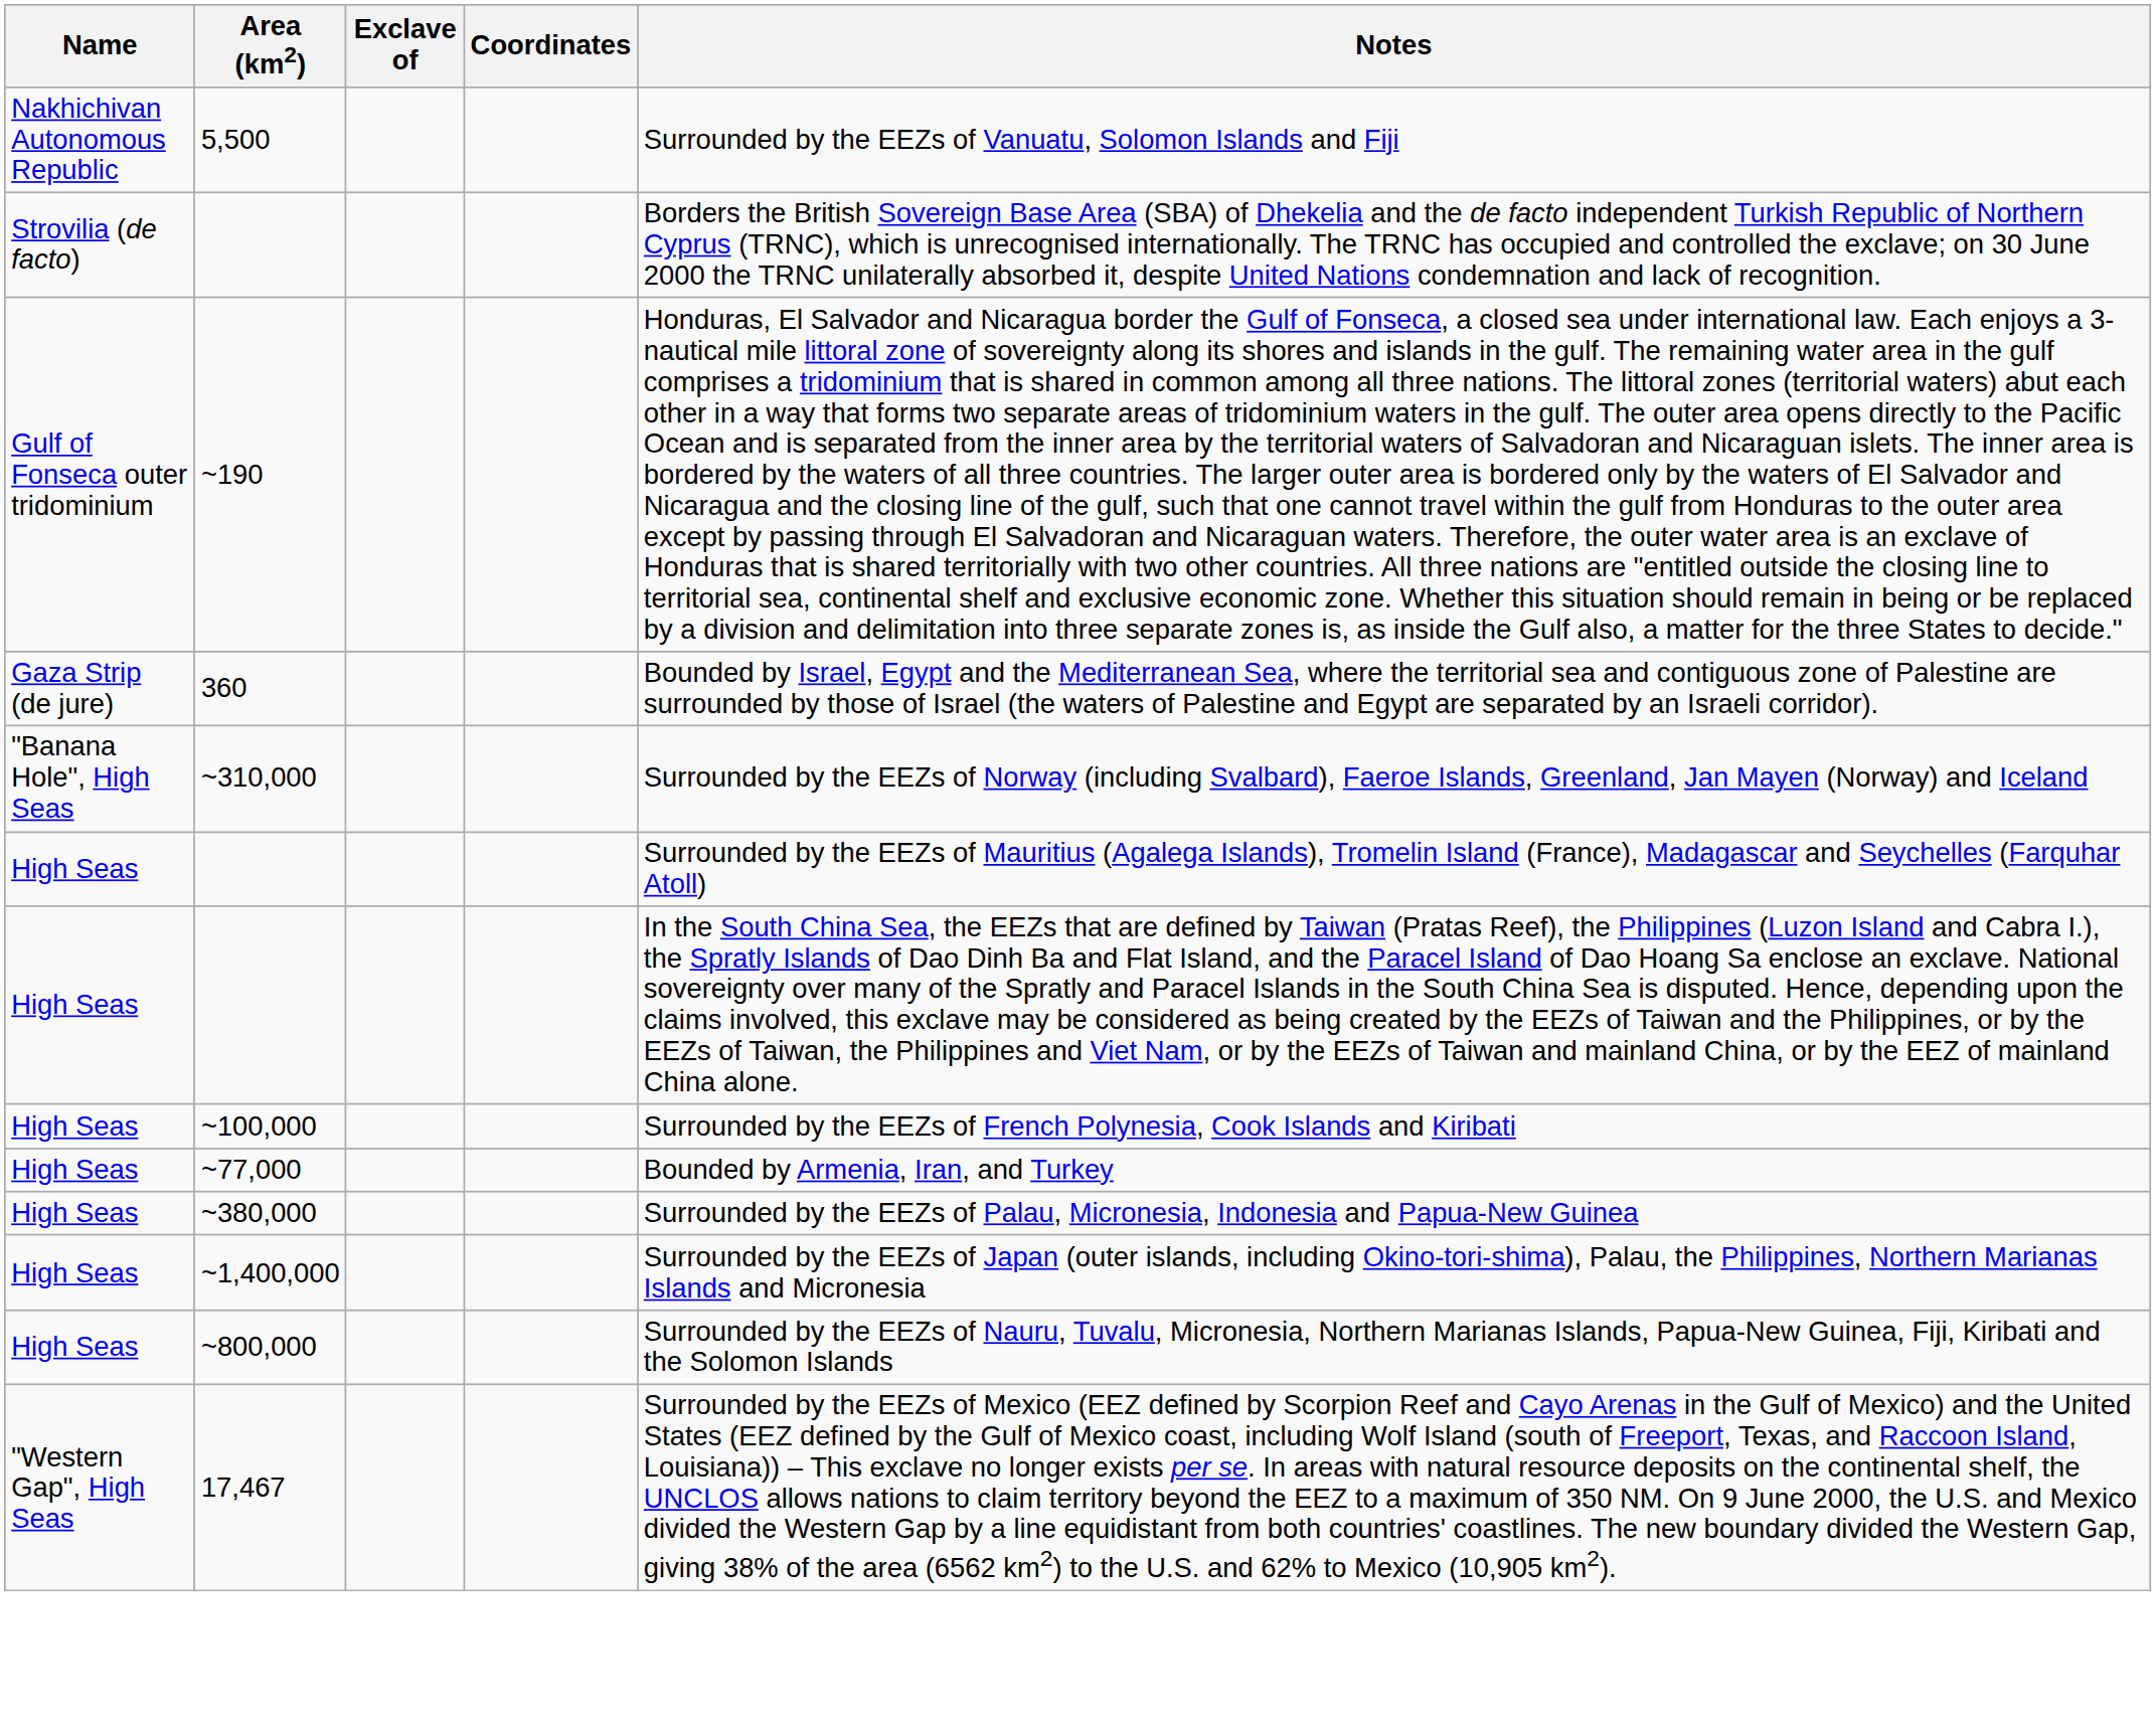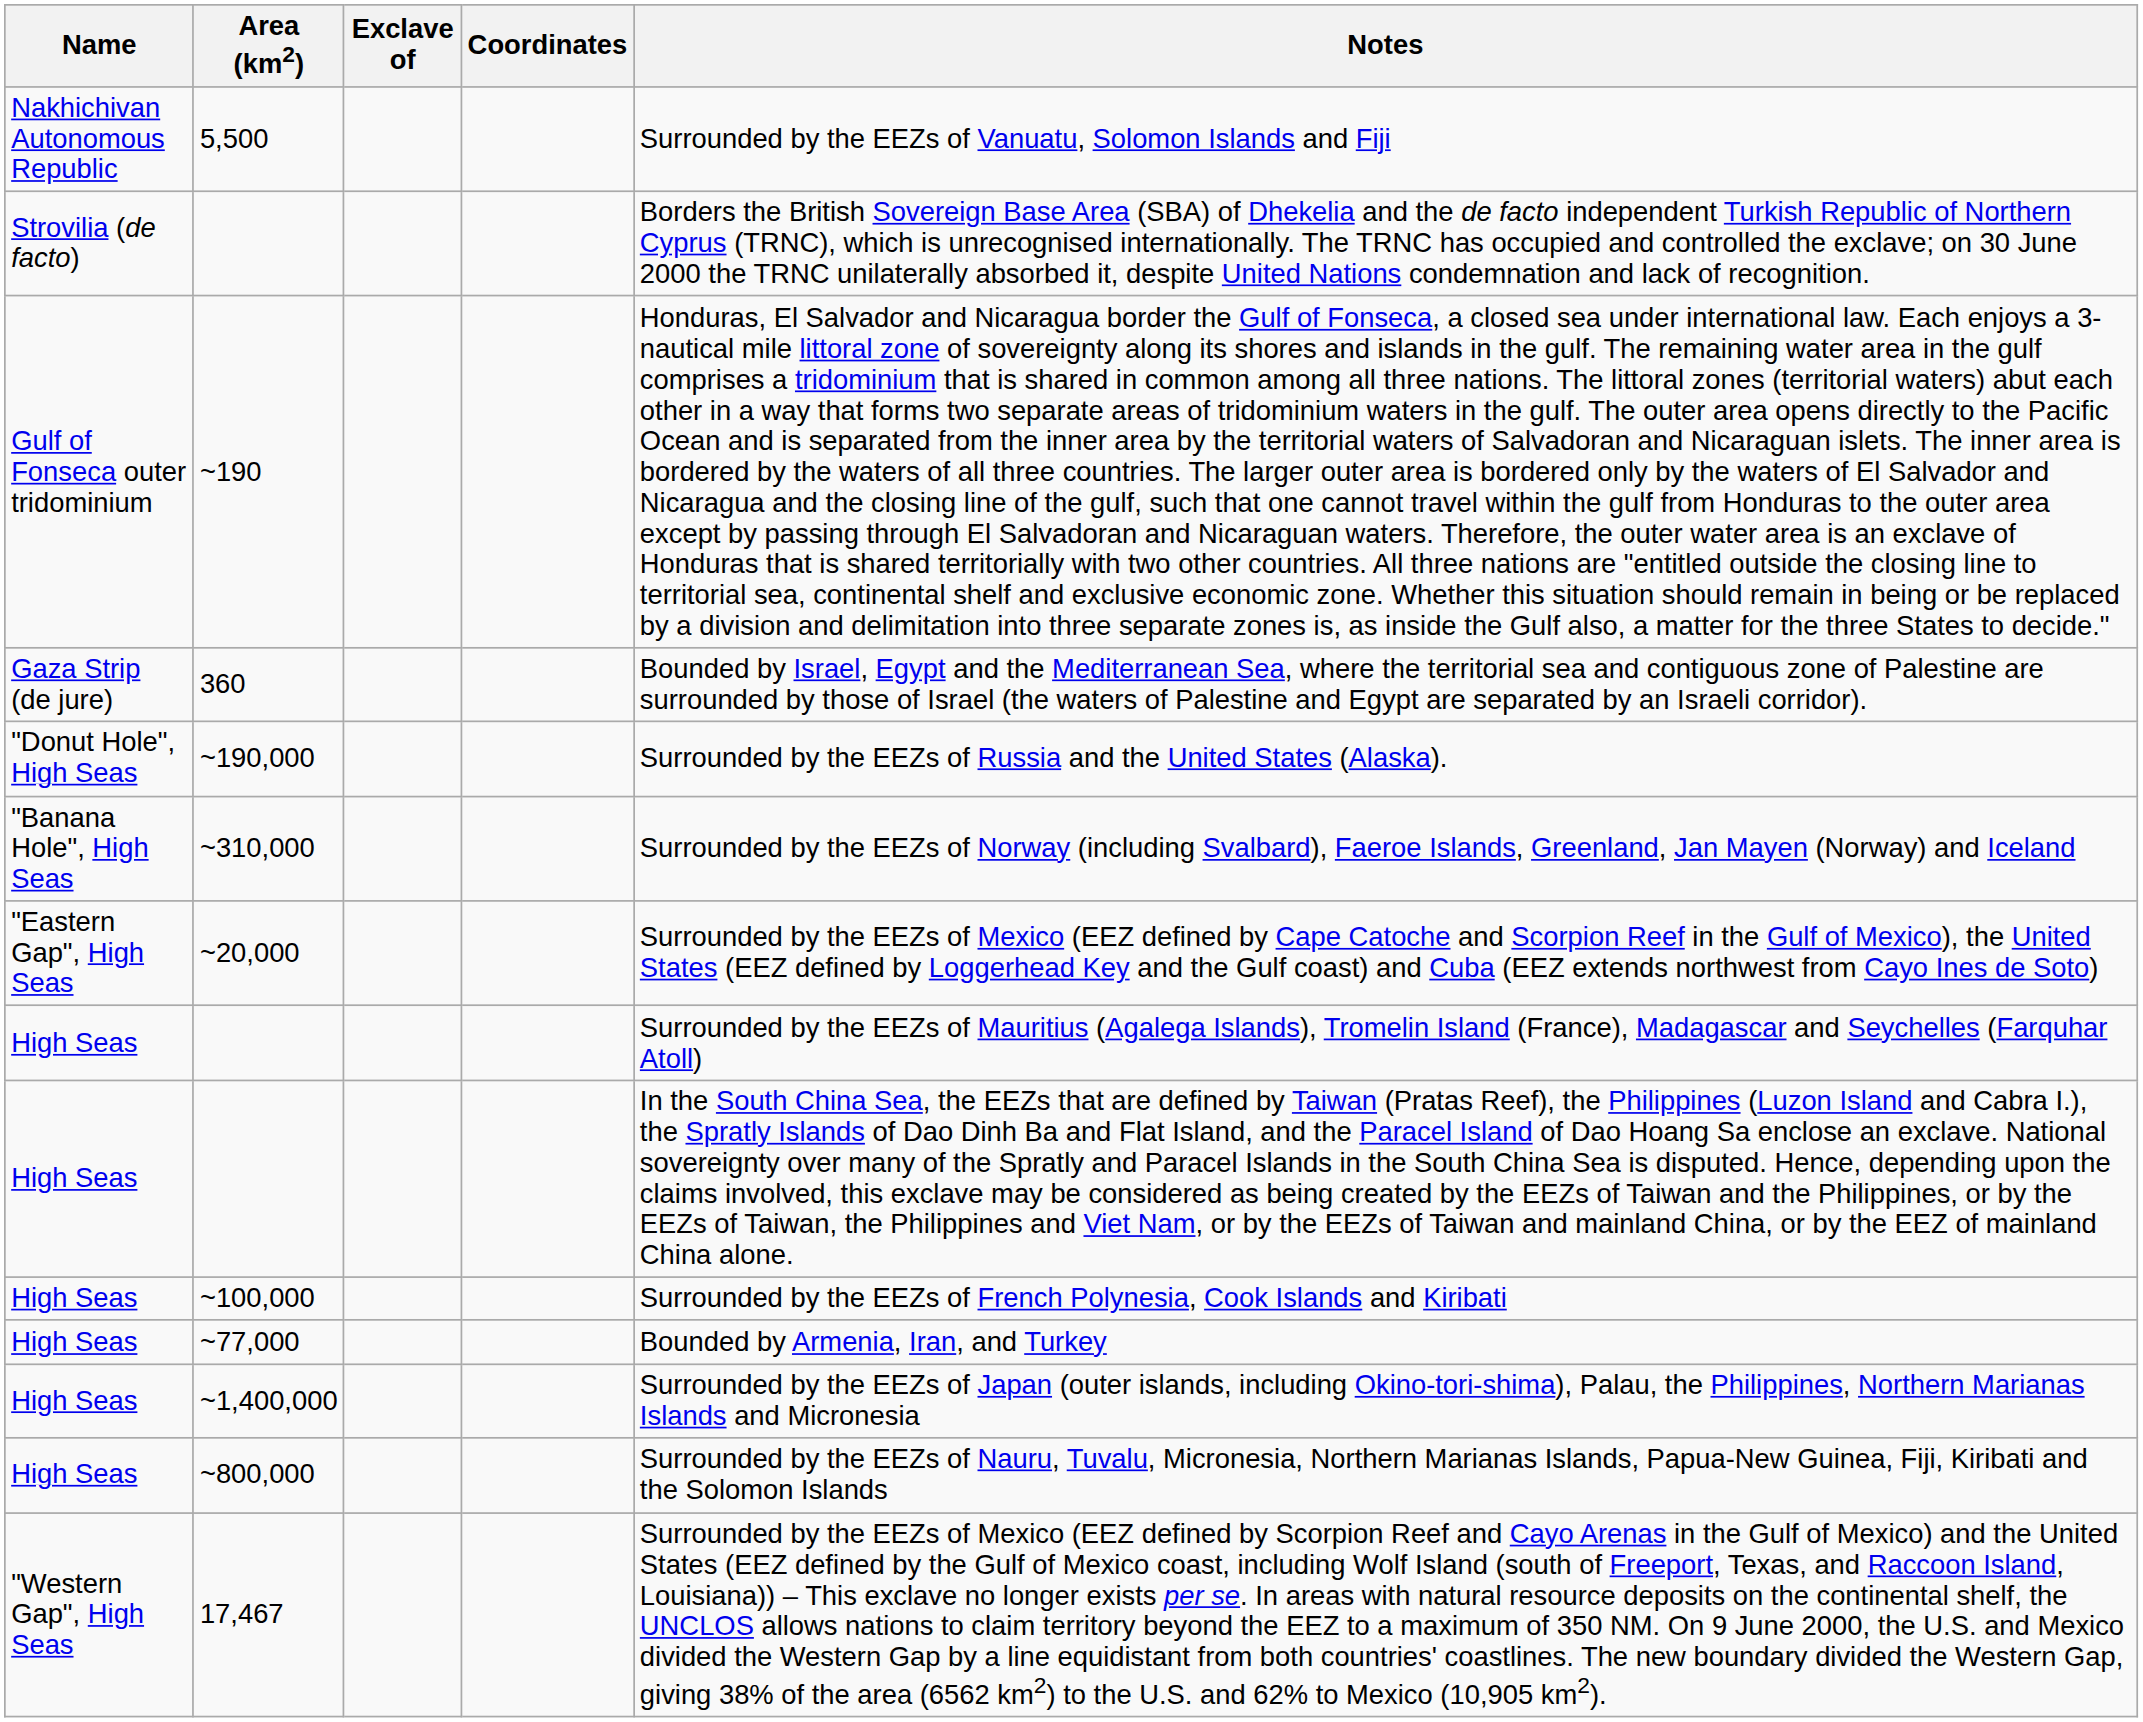+ row: "Donut Hole", High Seas | ~190,000 | Surrounded by the EEZs of Russia and the United States (Alaska).
+ row: "Eastern Gap", High Seas | ~20,000 | Surrounded by the EEZs of Mexico (EEZ defined by Cape Catoche and Scorpion Reef in the Gulf of Mexico), the United States (EEZ defined by Loggerhead Key and the Gulf coast) and Cuba (EEZ extends northwest from Cayo Ines de Soto)
- row: High Seas | ~380,000 | Surrounded by the EEZs of Palau, Micronesia, Indonesia and Papua-New Guinea
